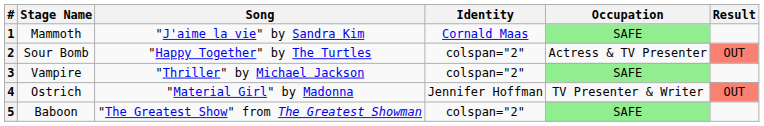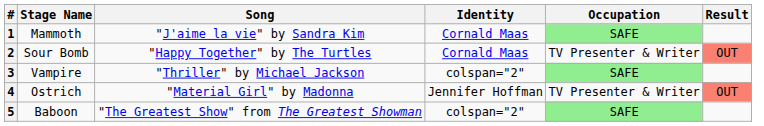2 | Identity: colspan="2" -> Cornald Maas
2 | Occupation: Actress & TV Presenter -> TV Presenter & Writer
